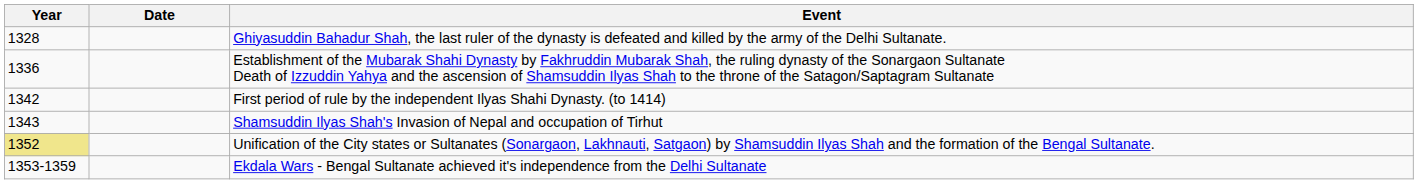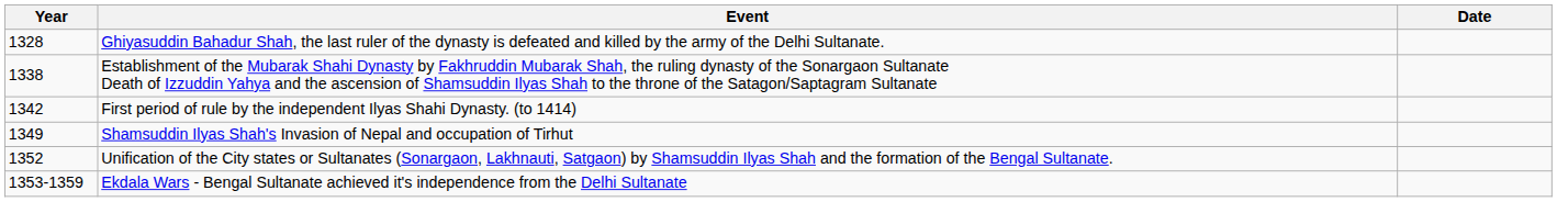columns swapped: Date <-> Event
row 3 | Year: 1336 -> 1338
row 5 | Year: 1343 -> 1349
row 6 | Year: khaki background -> no background
